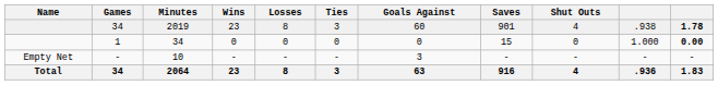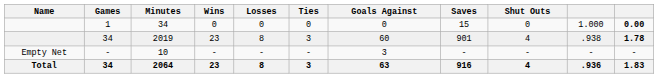rows swapped: 1 <-> 34 / 2019
